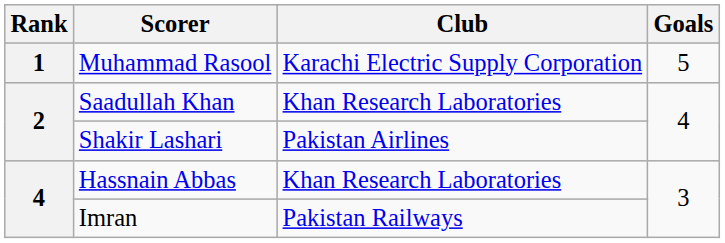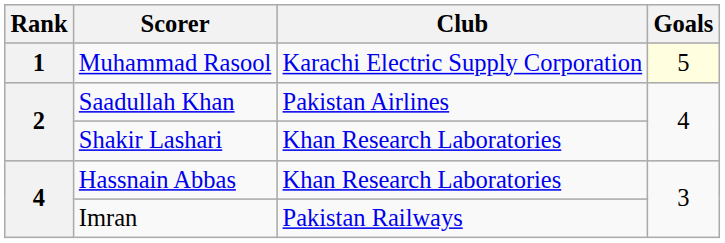Muhammad Rasool | Goals: no background -> lightyellow background
Saadullah Khan | Club: Khan Research Laboratories -> Pakistan Airlines
Shakir Lashari | Club: Pakistan Airlines -> Khan Research Laboratories
